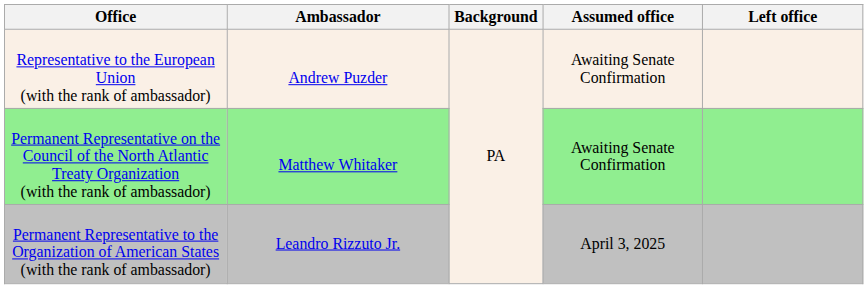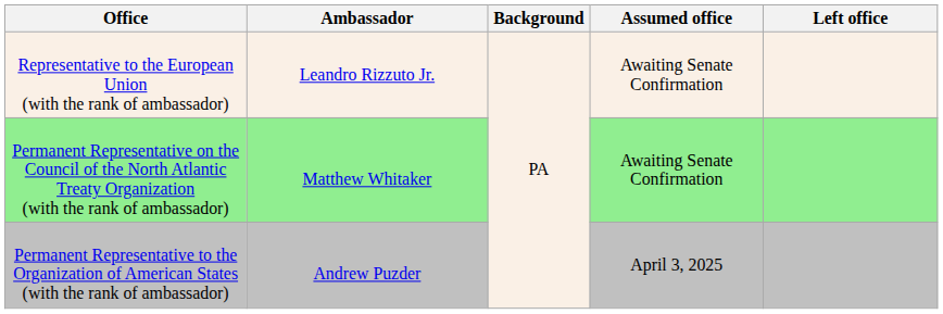row 2 | Ambassador: Andrew Puzder -> Leandro Rizzuto Jr.
row 4 | Ambassador: Leandro Rizzuto Jr. -> Andrew Puzder
